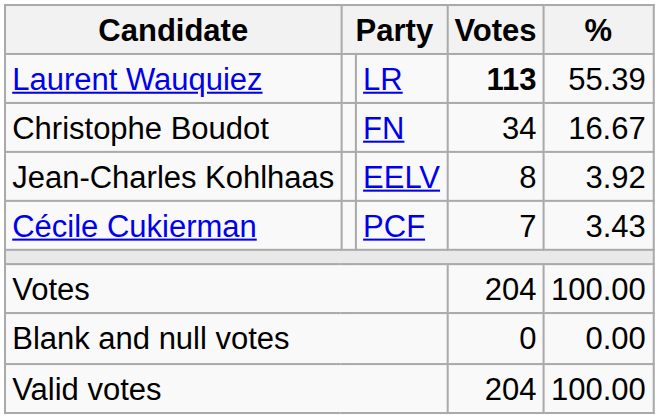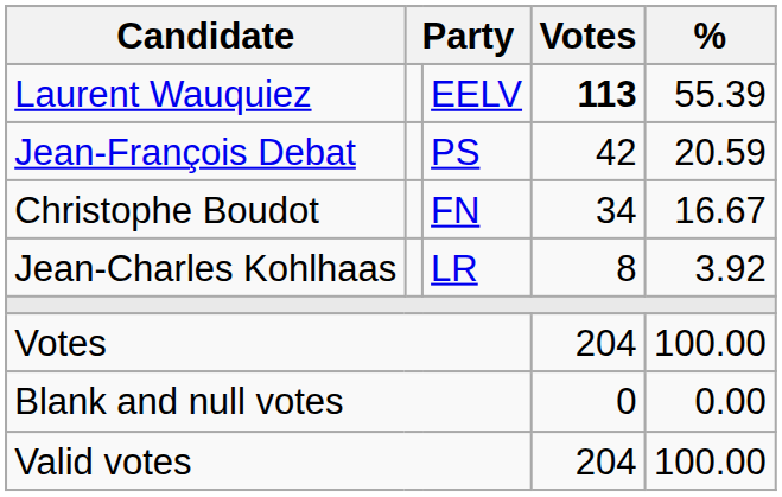Laurent Wauquiez | column 3: LR -> EELV
+ row: Jean-François Debat | PS | 42 | 20.59
Jean-Charles Kohlhaas | column 3: EELV -> LR
- row: Cécile Cukierman | PCF | 7 | 3.43
